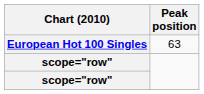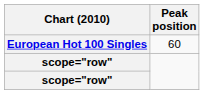European Hot 100 Singles | Peak position: 63 -> 60
